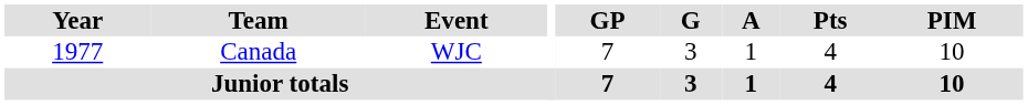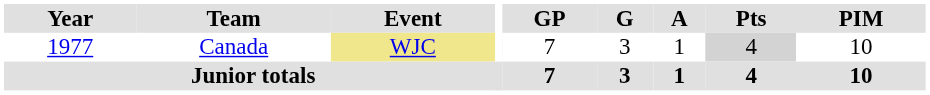Canada | Event: no background -> khaki background
Canada | Pts: no background -> lightgrey background
